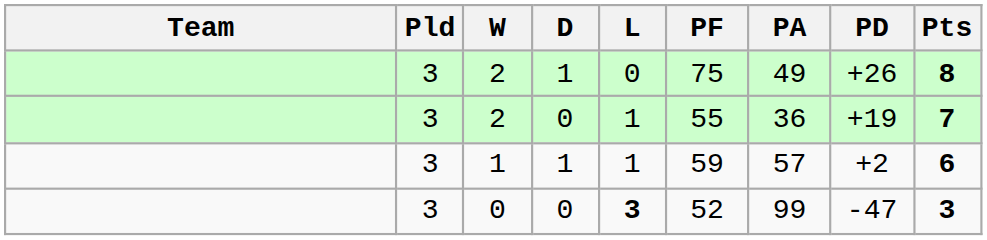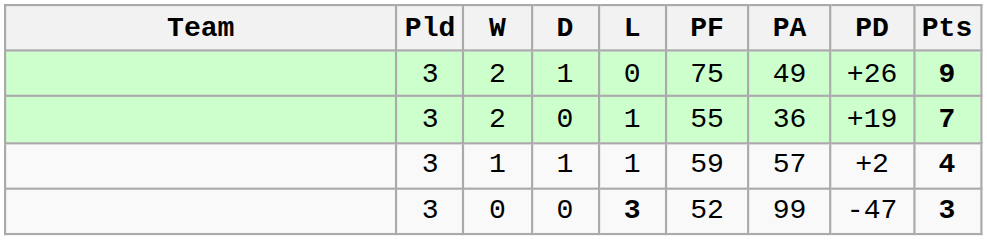row 2 | Pts: 8 -> 9
row 4 | Pts: 6 -> 4
